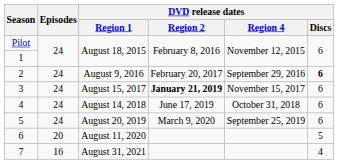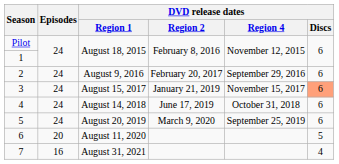2 | DVD release dates / Discs: bold -> normal
3 | DVD release dates / Region 2: bold -> normal
3 | DVD release dates / Discs: no background -> lightsalmon background
